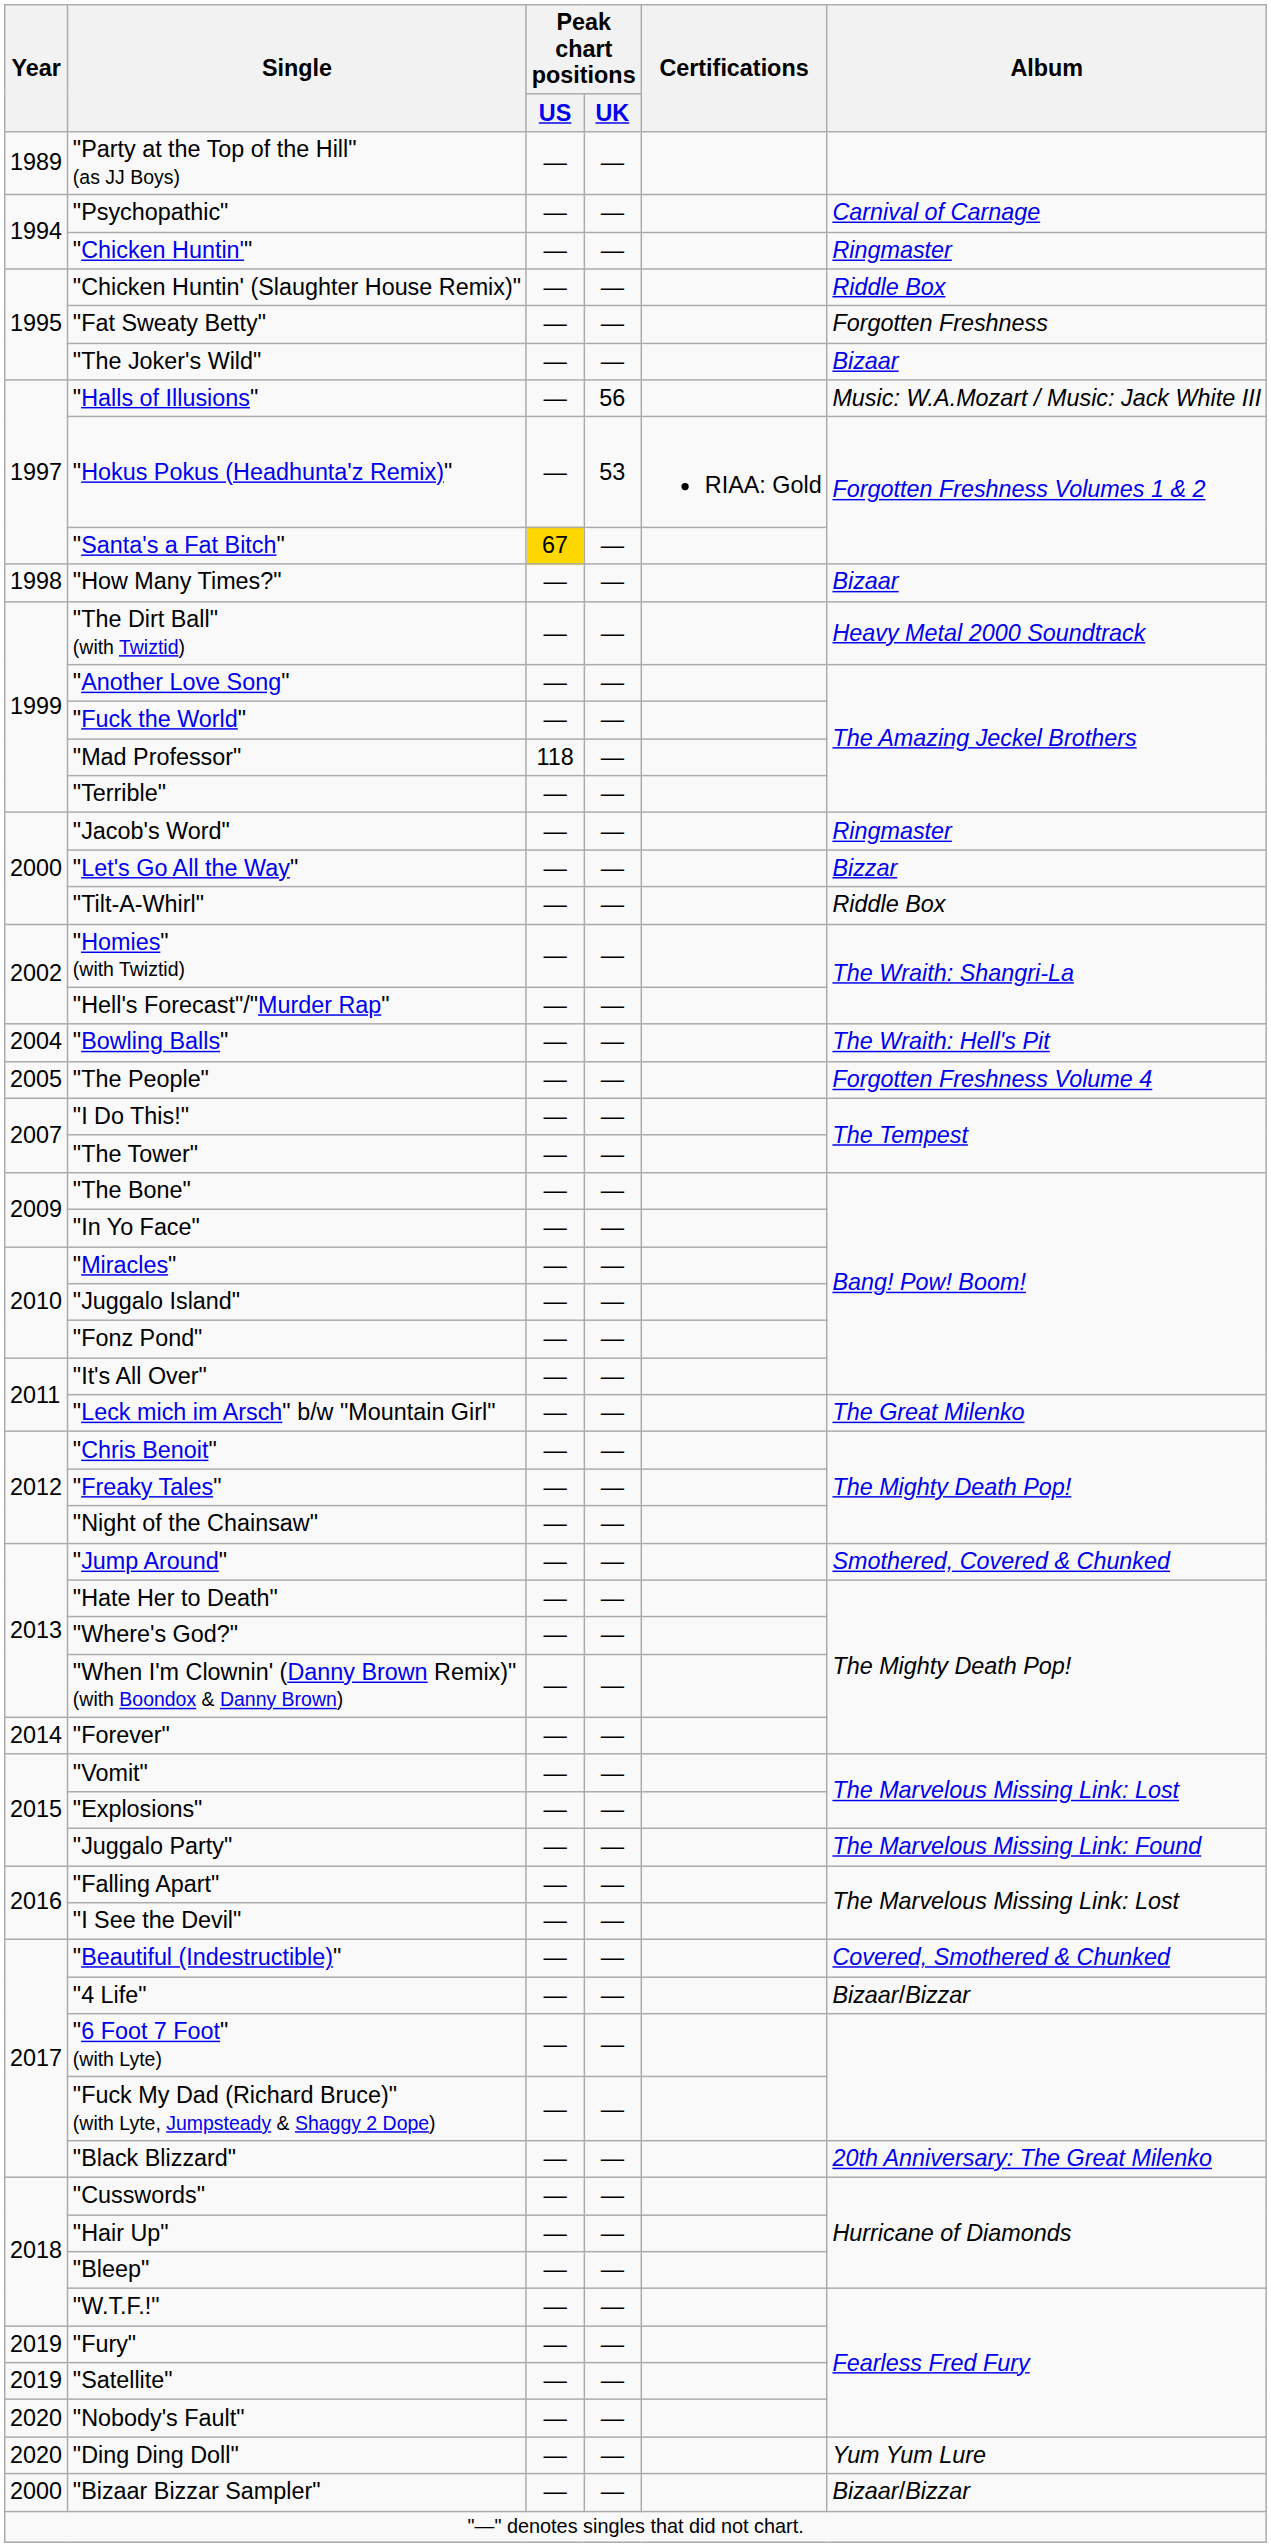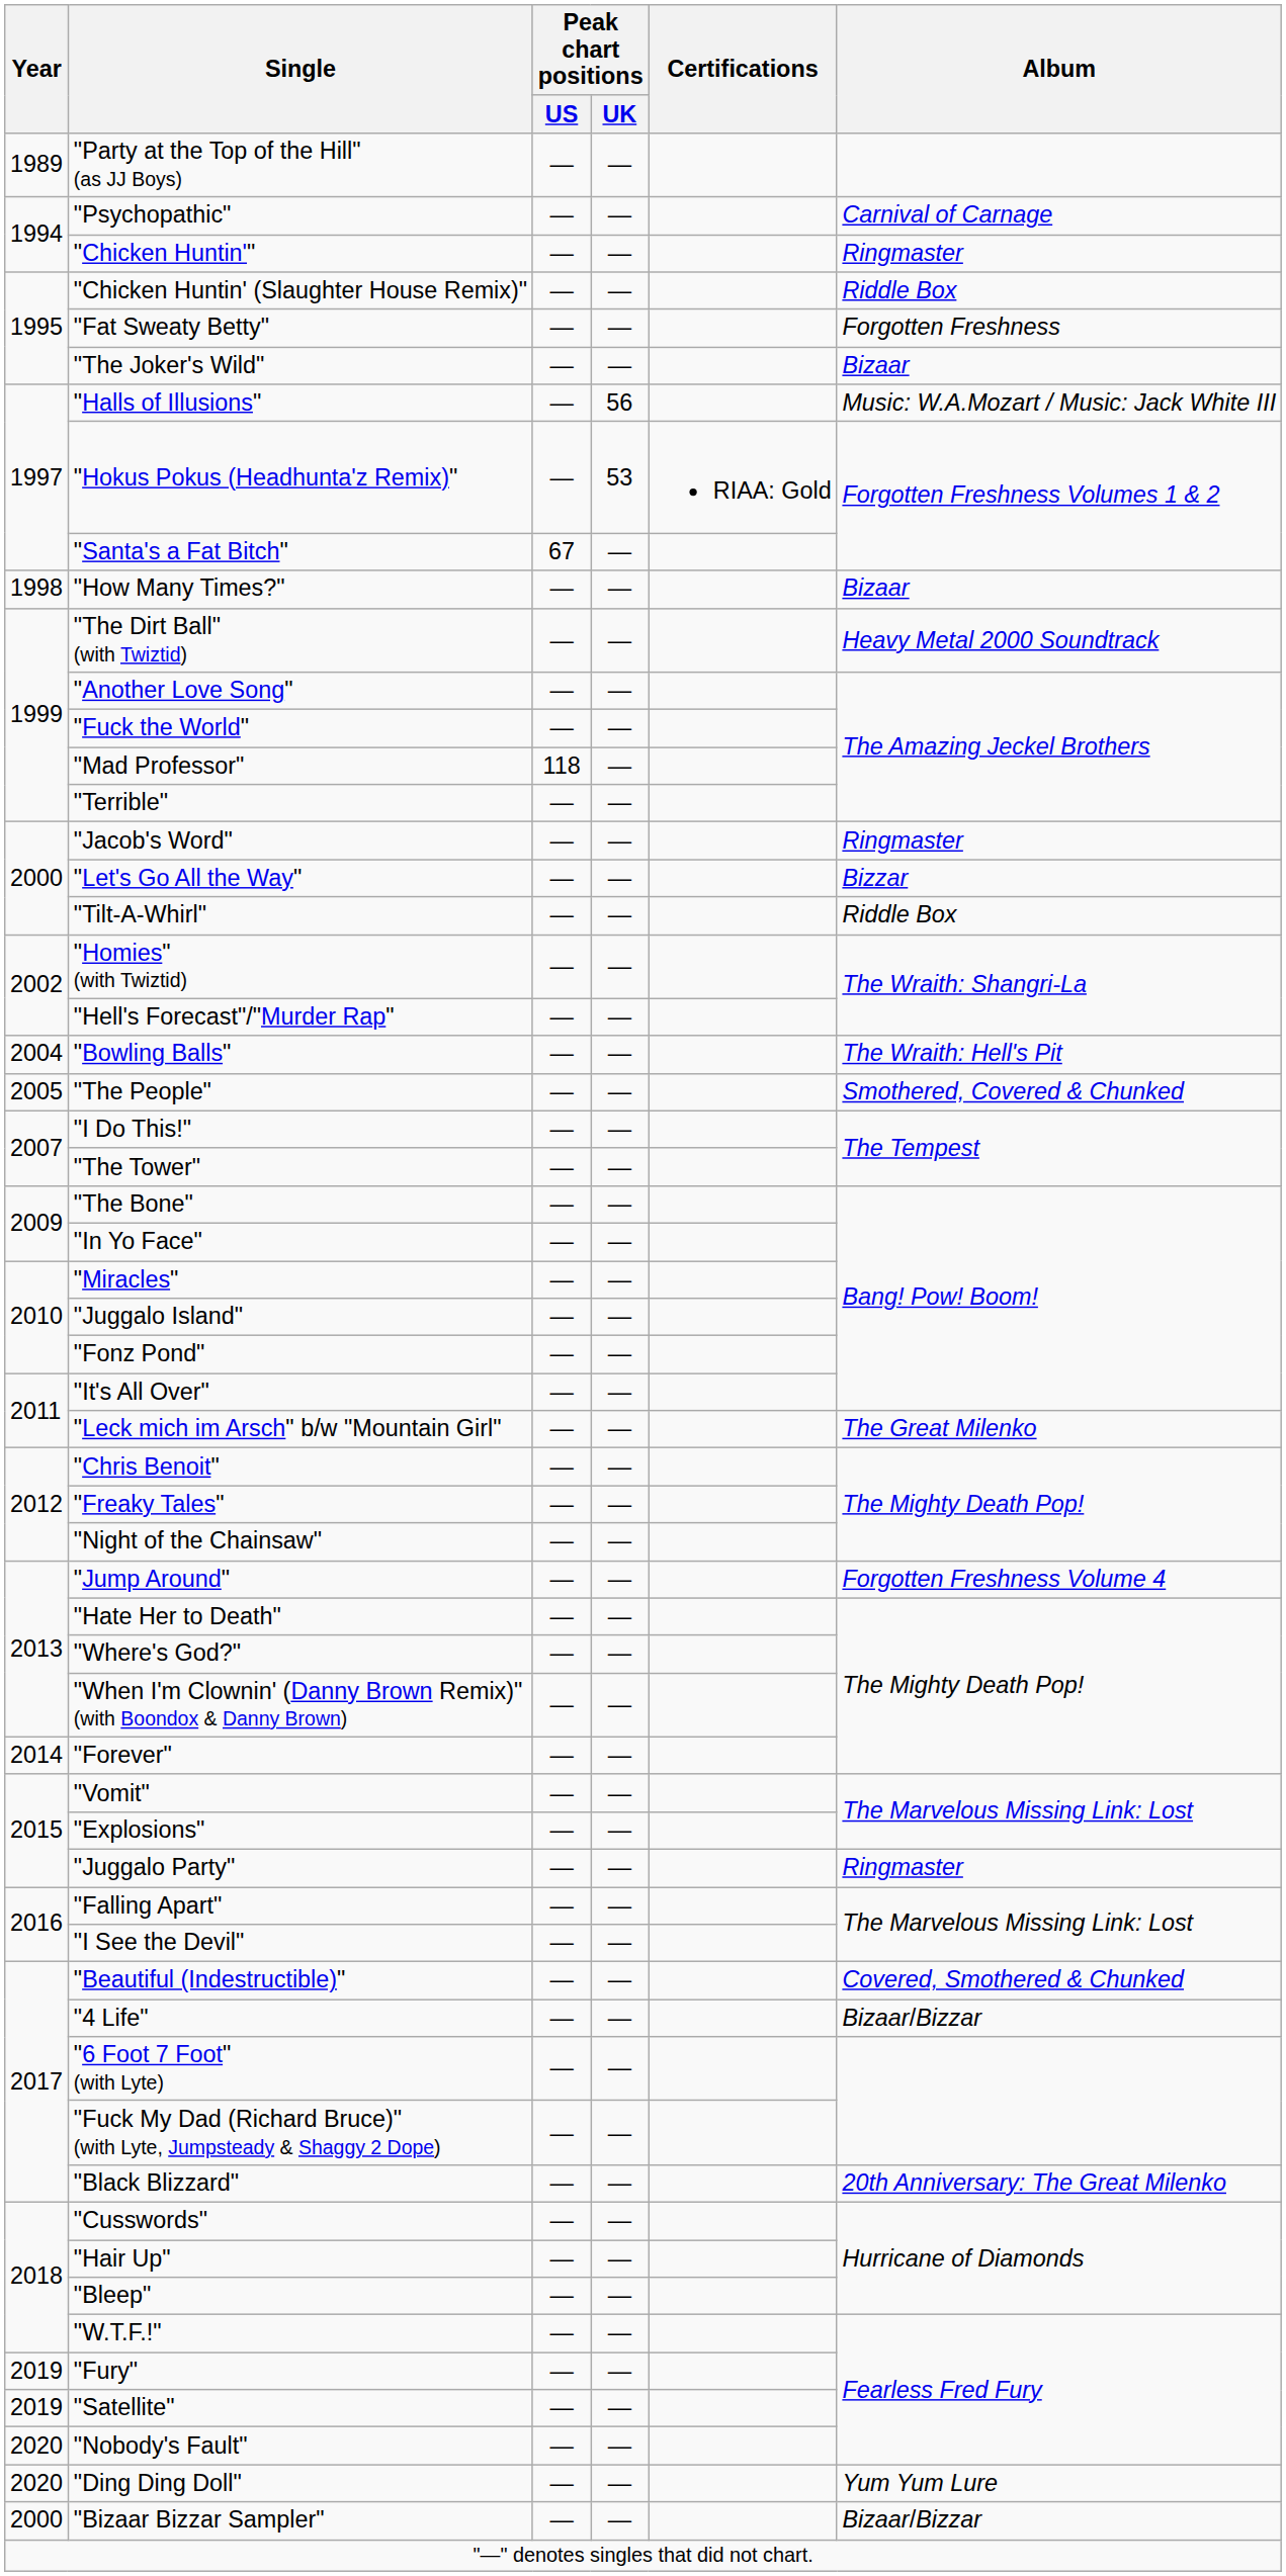"Santa's a Fat Bitch" | Peak chart positions / US: gold background -> no background
"The People" | Album: Forgotten Freshness Volume 4 -> Smothered, Covered & Chunked
"Jump Around" | Album: Smothered, Covered & Chunked -> Forgotten Freshness Volume 4
"Juggalo Party" | Album: The Marvelous Missing Link: Found -> Ringmaster
